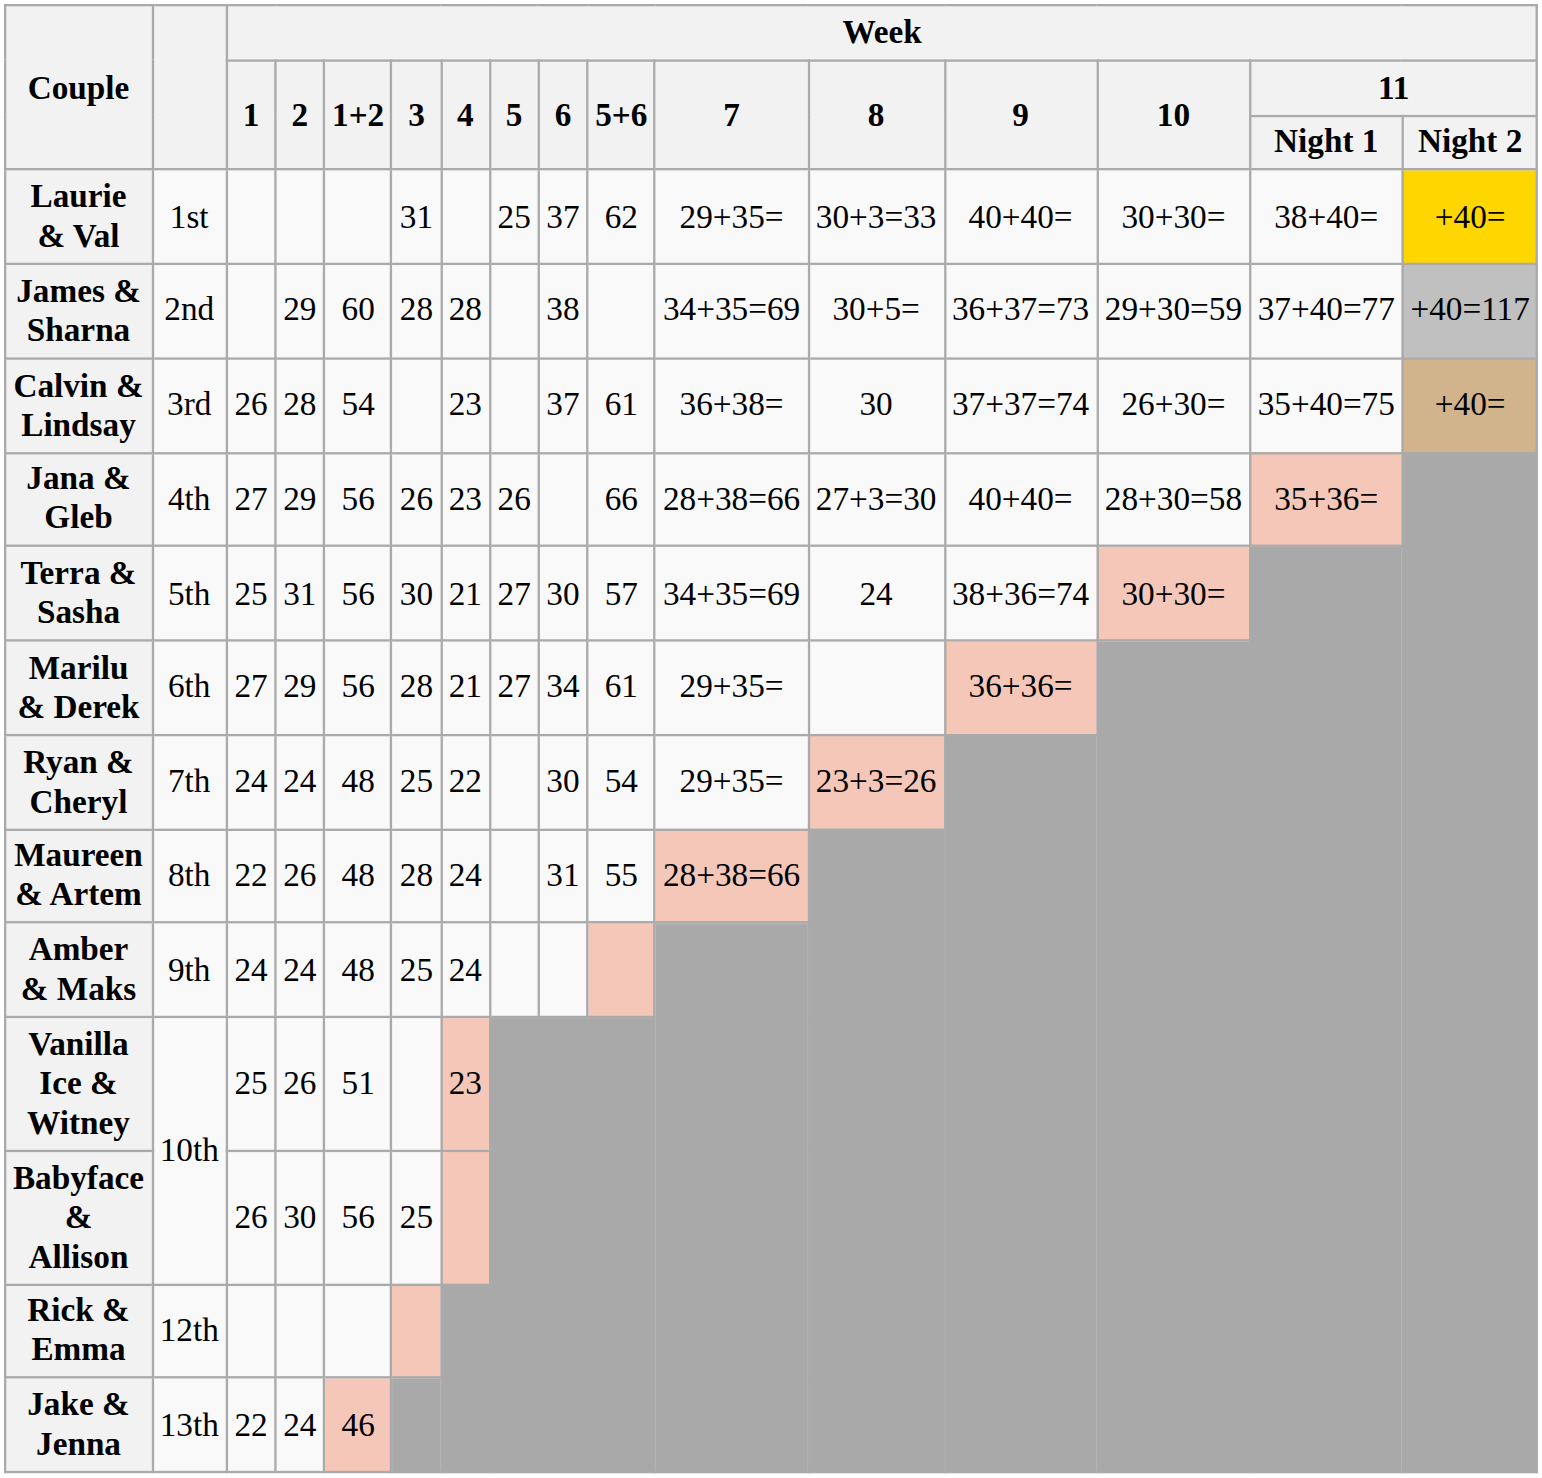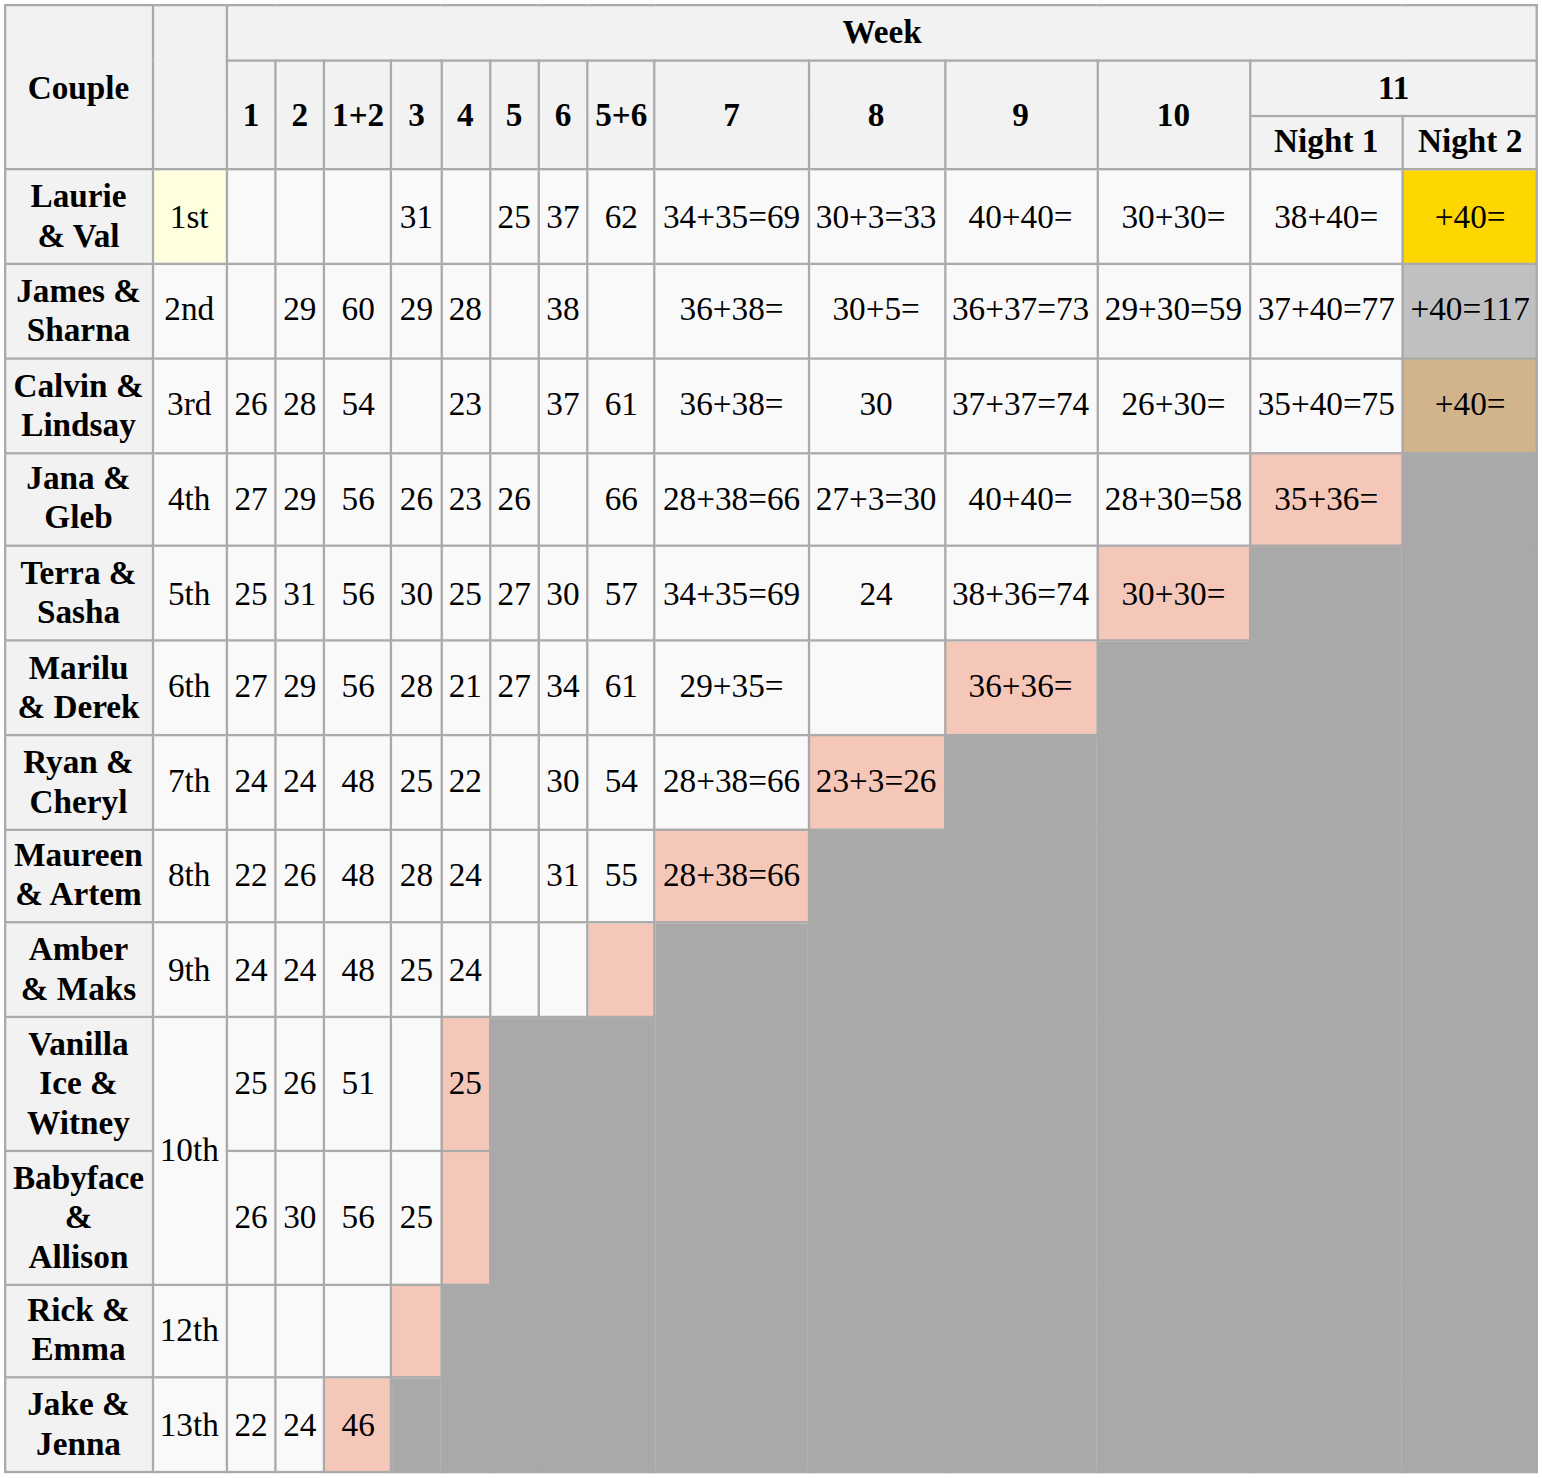Laurie & Val | column 2: no background -> lightyellow background
Laurie & Val | Week / 7: 29+35= -> 34+35=69
James & Sharna | Week / 3: 28 -> 29
James & Sharna | Week / 7: 34+35=69 -> 36+38=
Terra & Sasha | Week / 4: 21 -> 25
Ryan & Cheryl | Week / 7: 29+35= -> 28+38=66
Vanilla Ice & Witney | Week / 4: 23 -> 25
